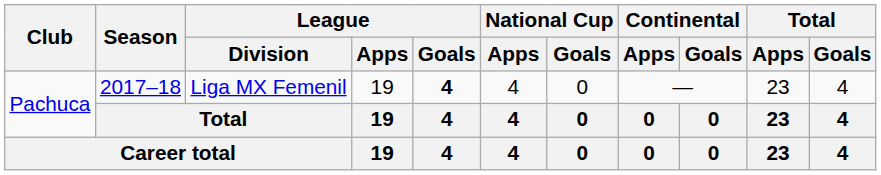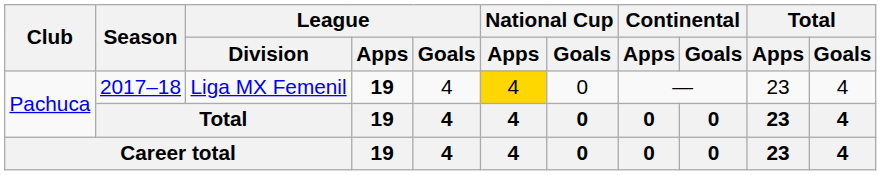Pachuca / Liga MX Femenil | League / Apps: normal -> bold
Pachuca / Liga MX Femenil | League / Goals: bold -> normal
Pachuca / Liga MX Femenil | National Cup / Apps: no background -> gold background
